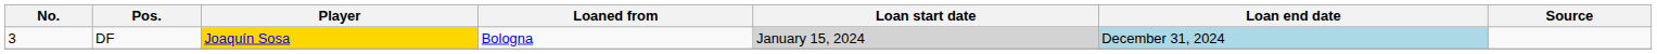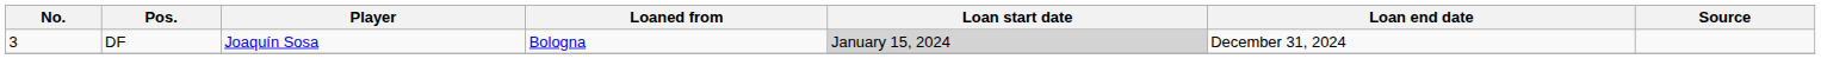DF | Player: gold background -> no background
DF | Loan end date: lightblue background -> no background
